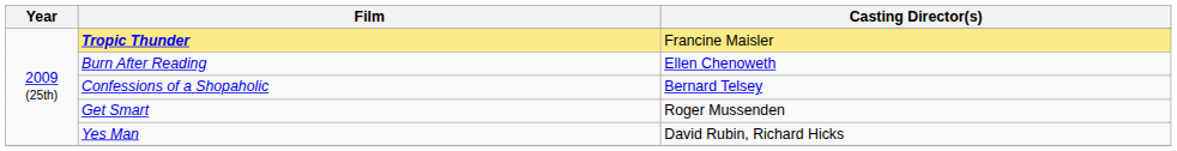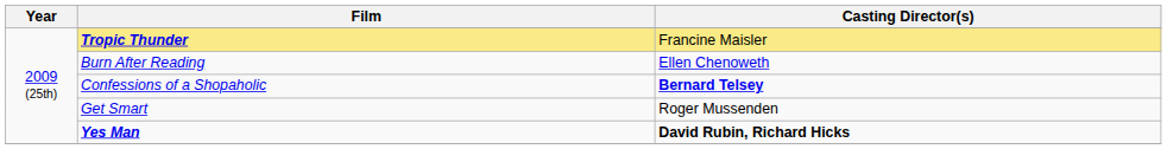Confessions of a Shopaholic | Casting Director(s): normal -> bold
Yes Man | Film: normal -> bold
Yes Man | Casting Director(s): normal -> bold
